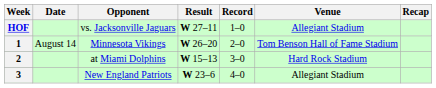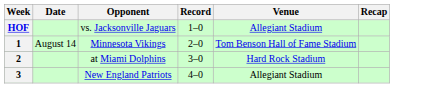- column: Result | W 27–11 | W 26–20 | W 15–13 | W 23–6
